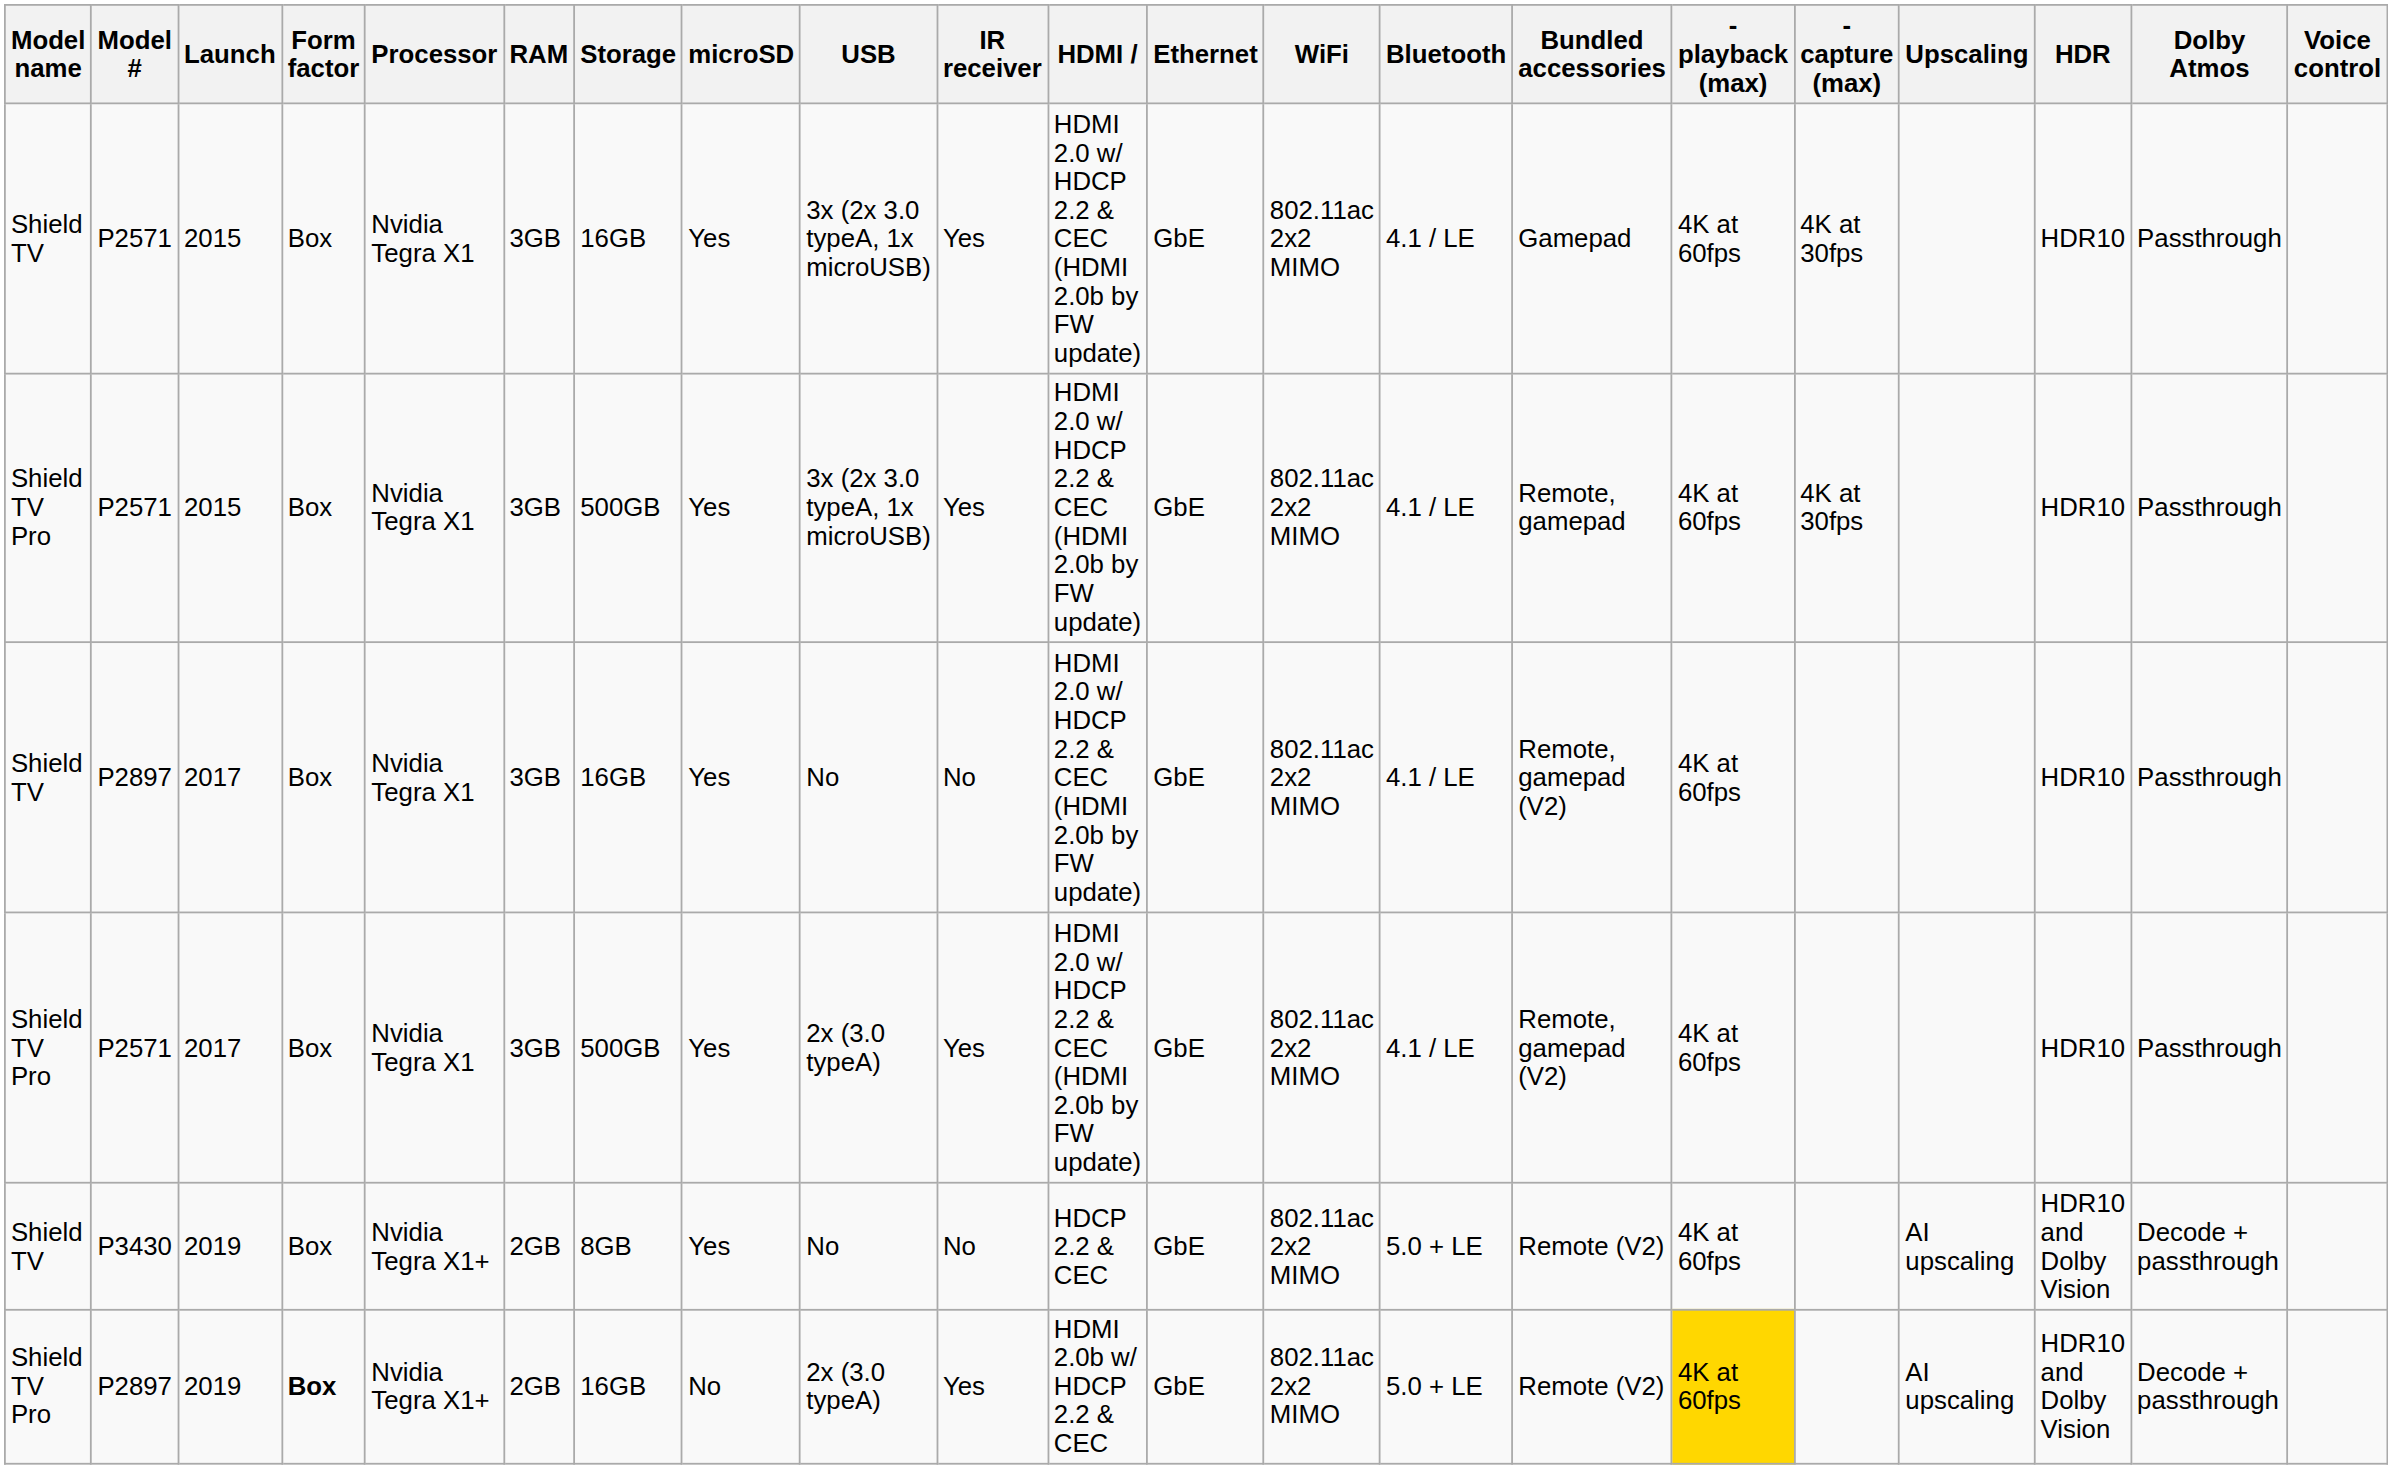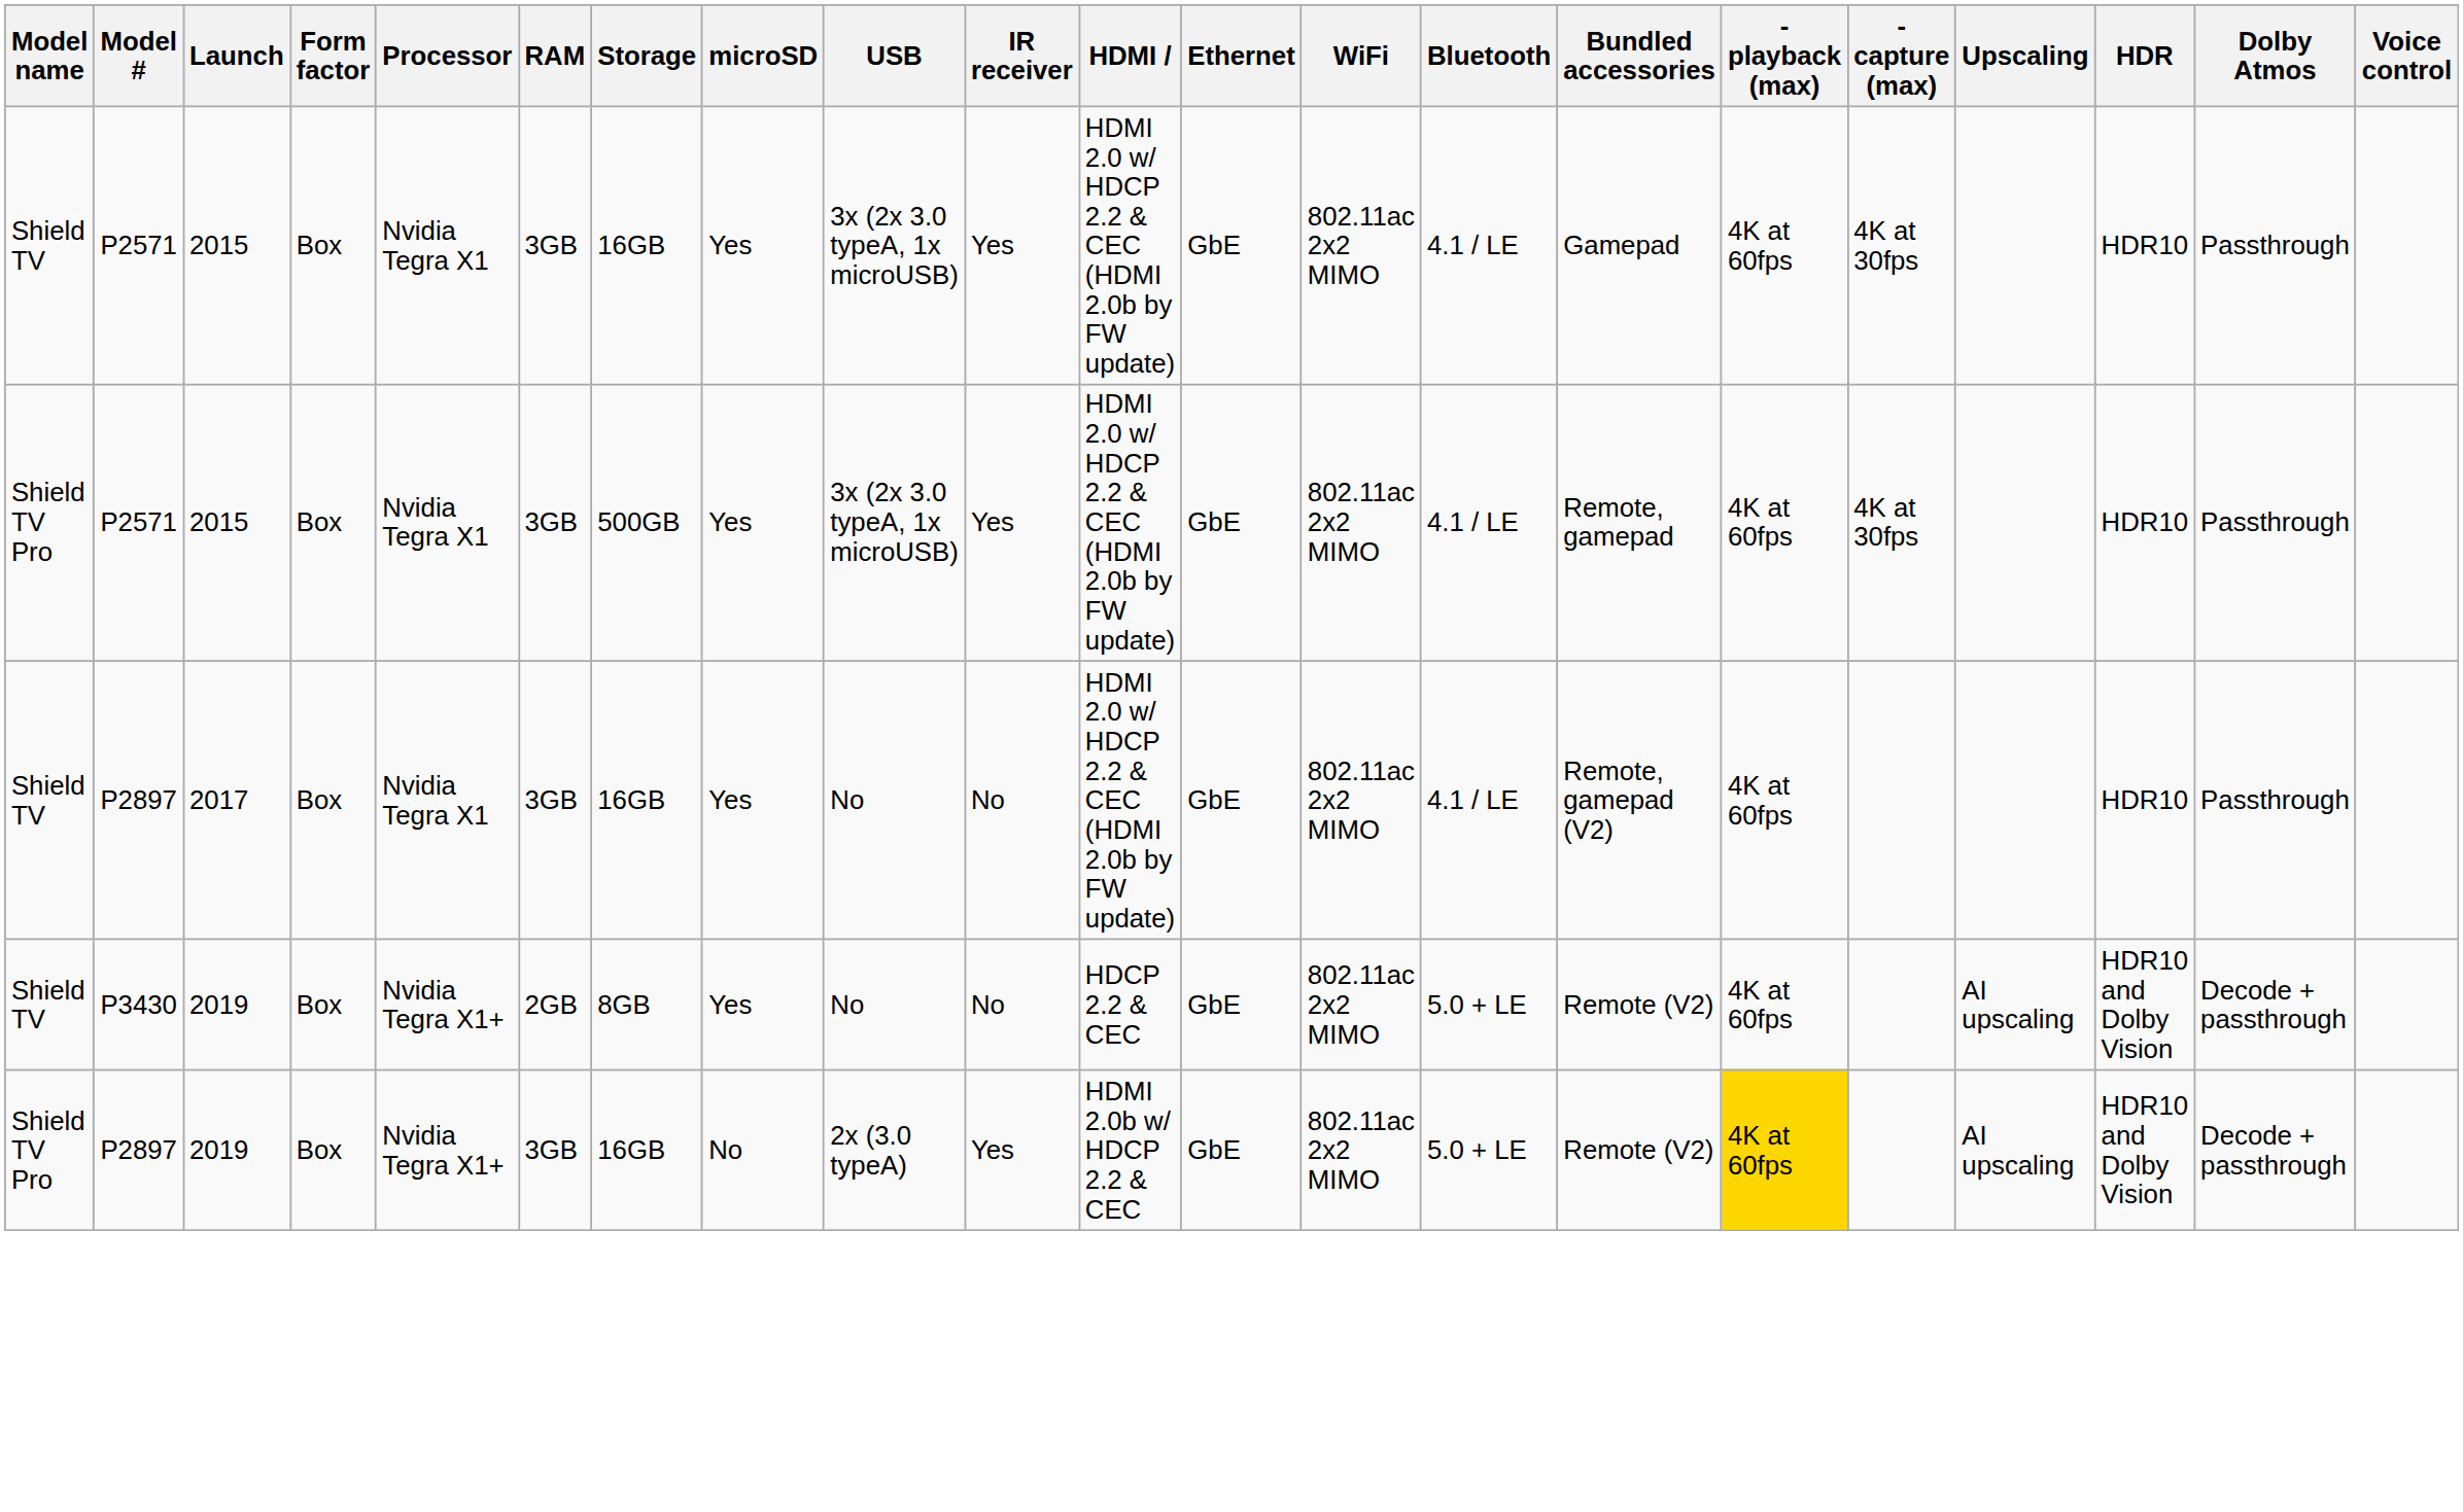- row: Shield TV Pro | P2571 | 2017 | Box | Nvidia Tegra X1 | 3GB | 500GB | Yes | 2x (3.0 typeA) | Yes | HDMI 2.0 w/ HDCP 2.2 & CEC (HDMI 2.0b by FW update) | GbE | 802.11ac 2x2 MIMO | 4.1 / LE | Remote, gamepad (V2) | 4K at 60fps | HDR10 | Passthrough
P2897 / 2019 | Form factor: bold -> normal
P2897 / 2019 | RAM: 2GB -> 3GB
